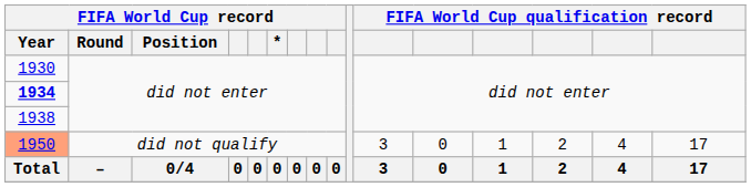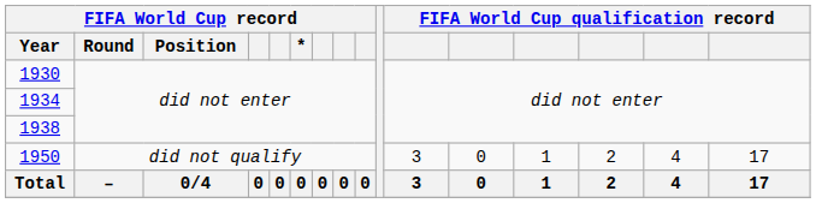1934 | FIFA World Cup record / Year: bold -> normal
1950 | FIFA World Cup record / Year: lightsalmon background -> no background
